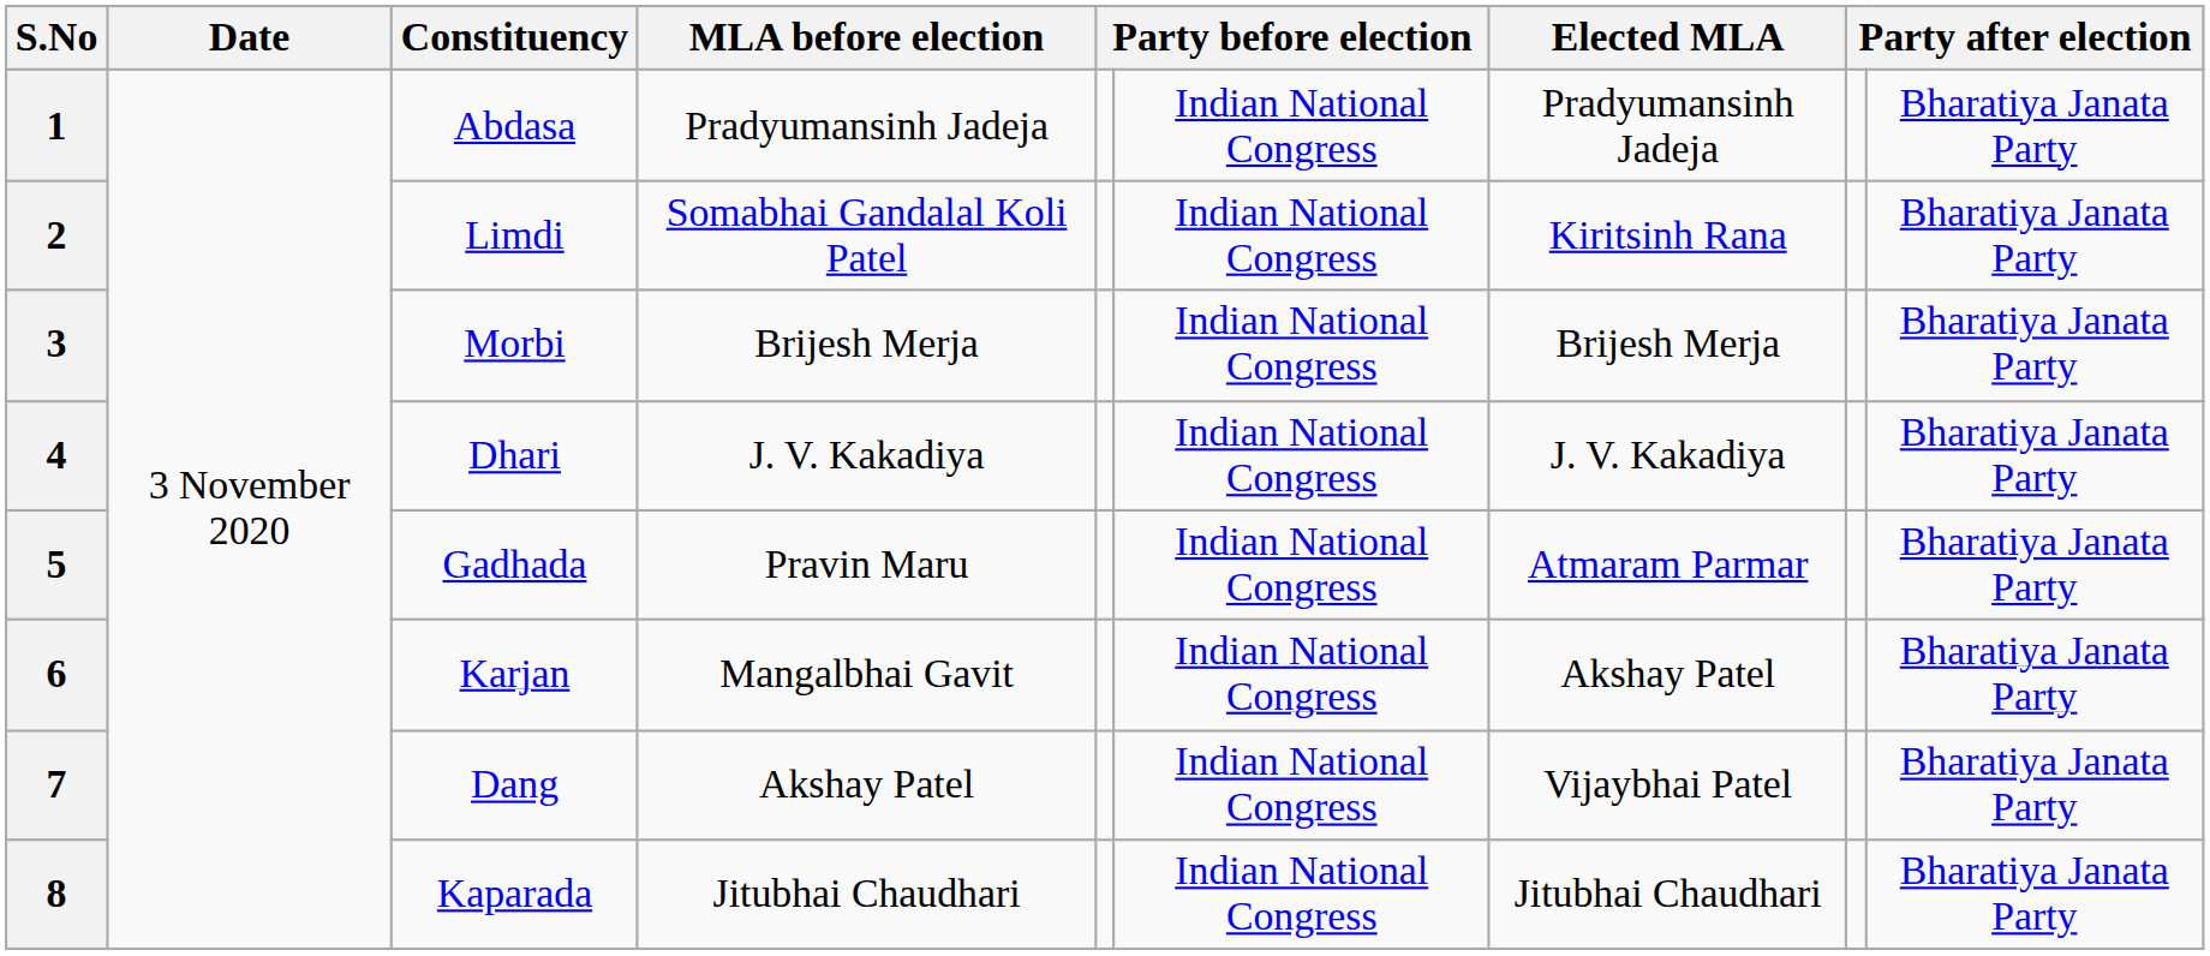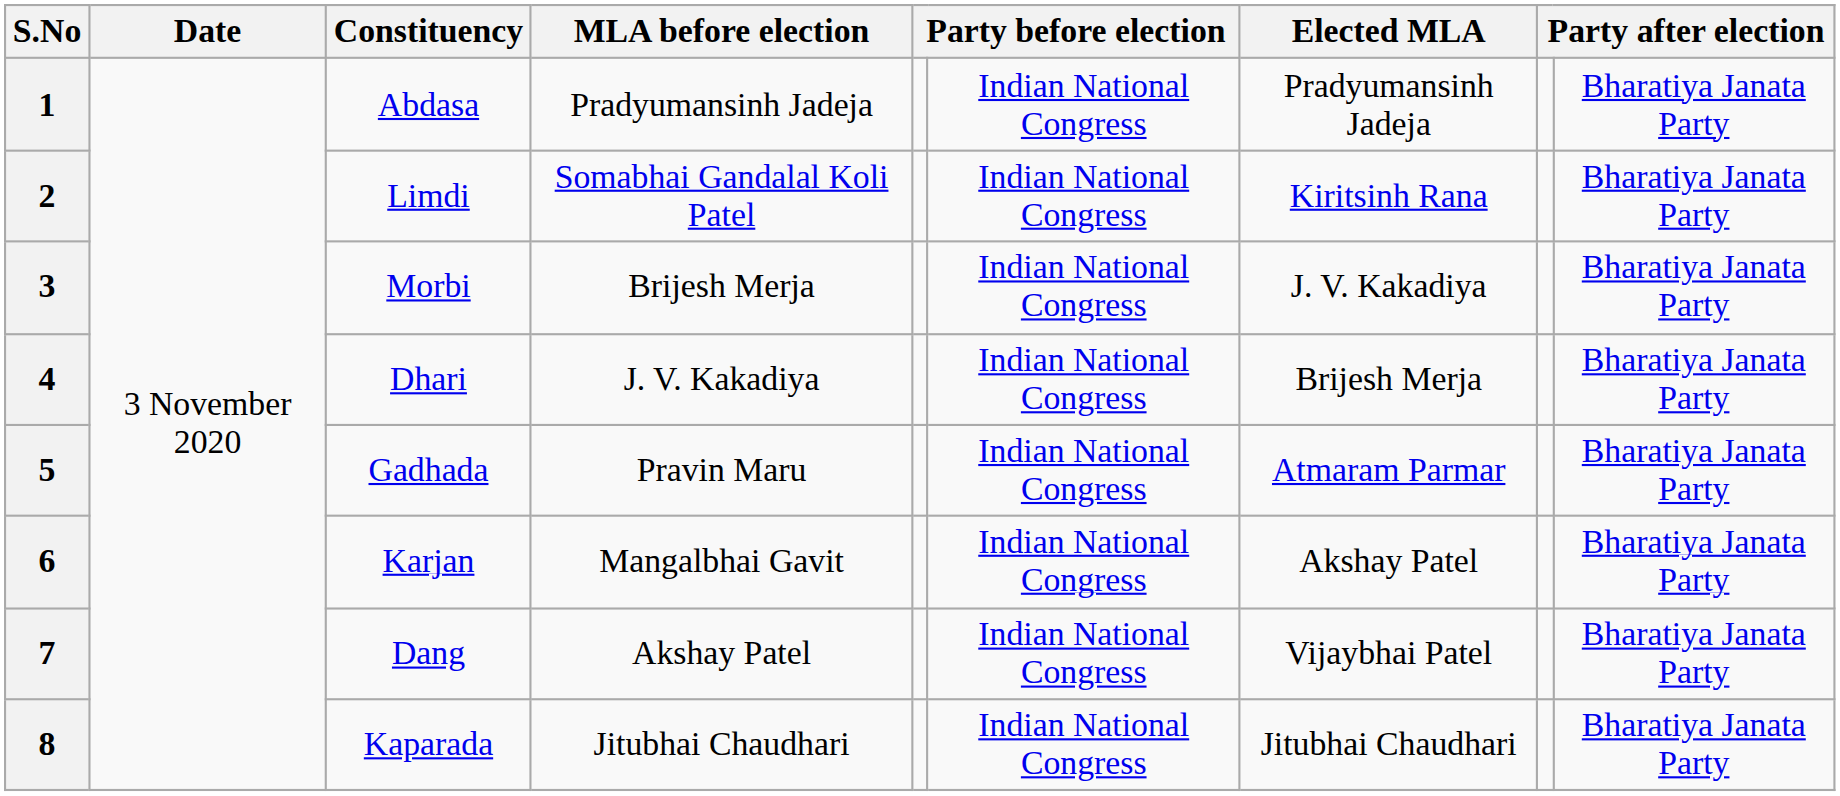3 | Elected MLA: Brijesh Merja -> J. V. Kakadiya
4 | Elected MLA: J. V. Kakadiya -> Brijesh Merja
